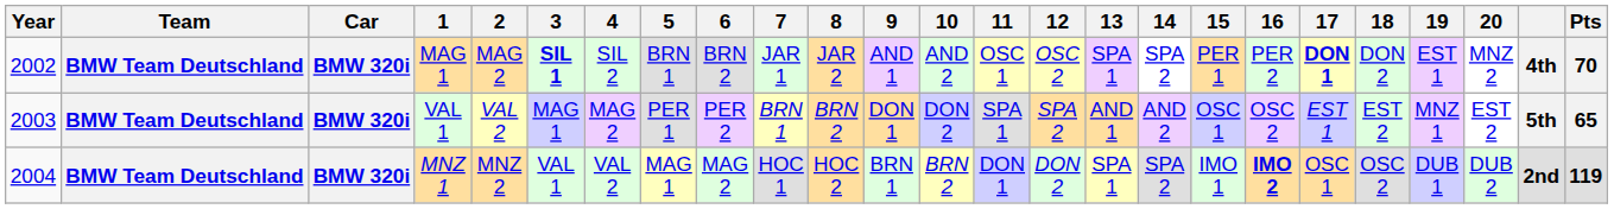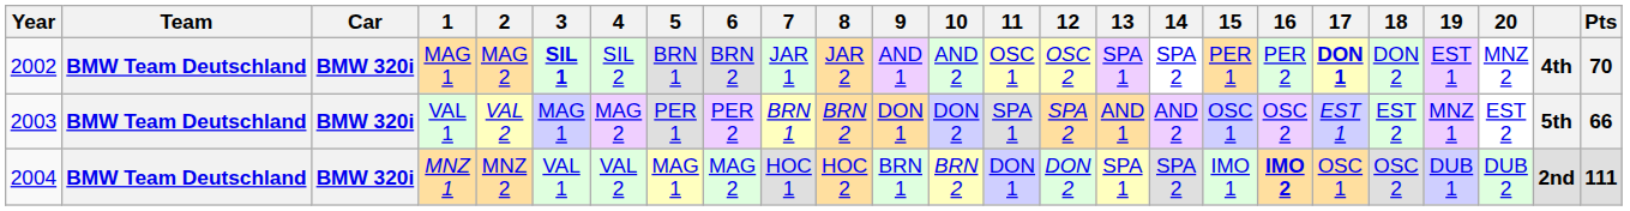row 3 | Pts: 65 -> 66
row 4 | Pts: 119 -> 111
